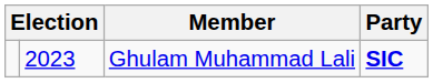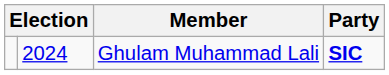Ghulam Muhammad Lali | column 2: 2023 -> 2024
